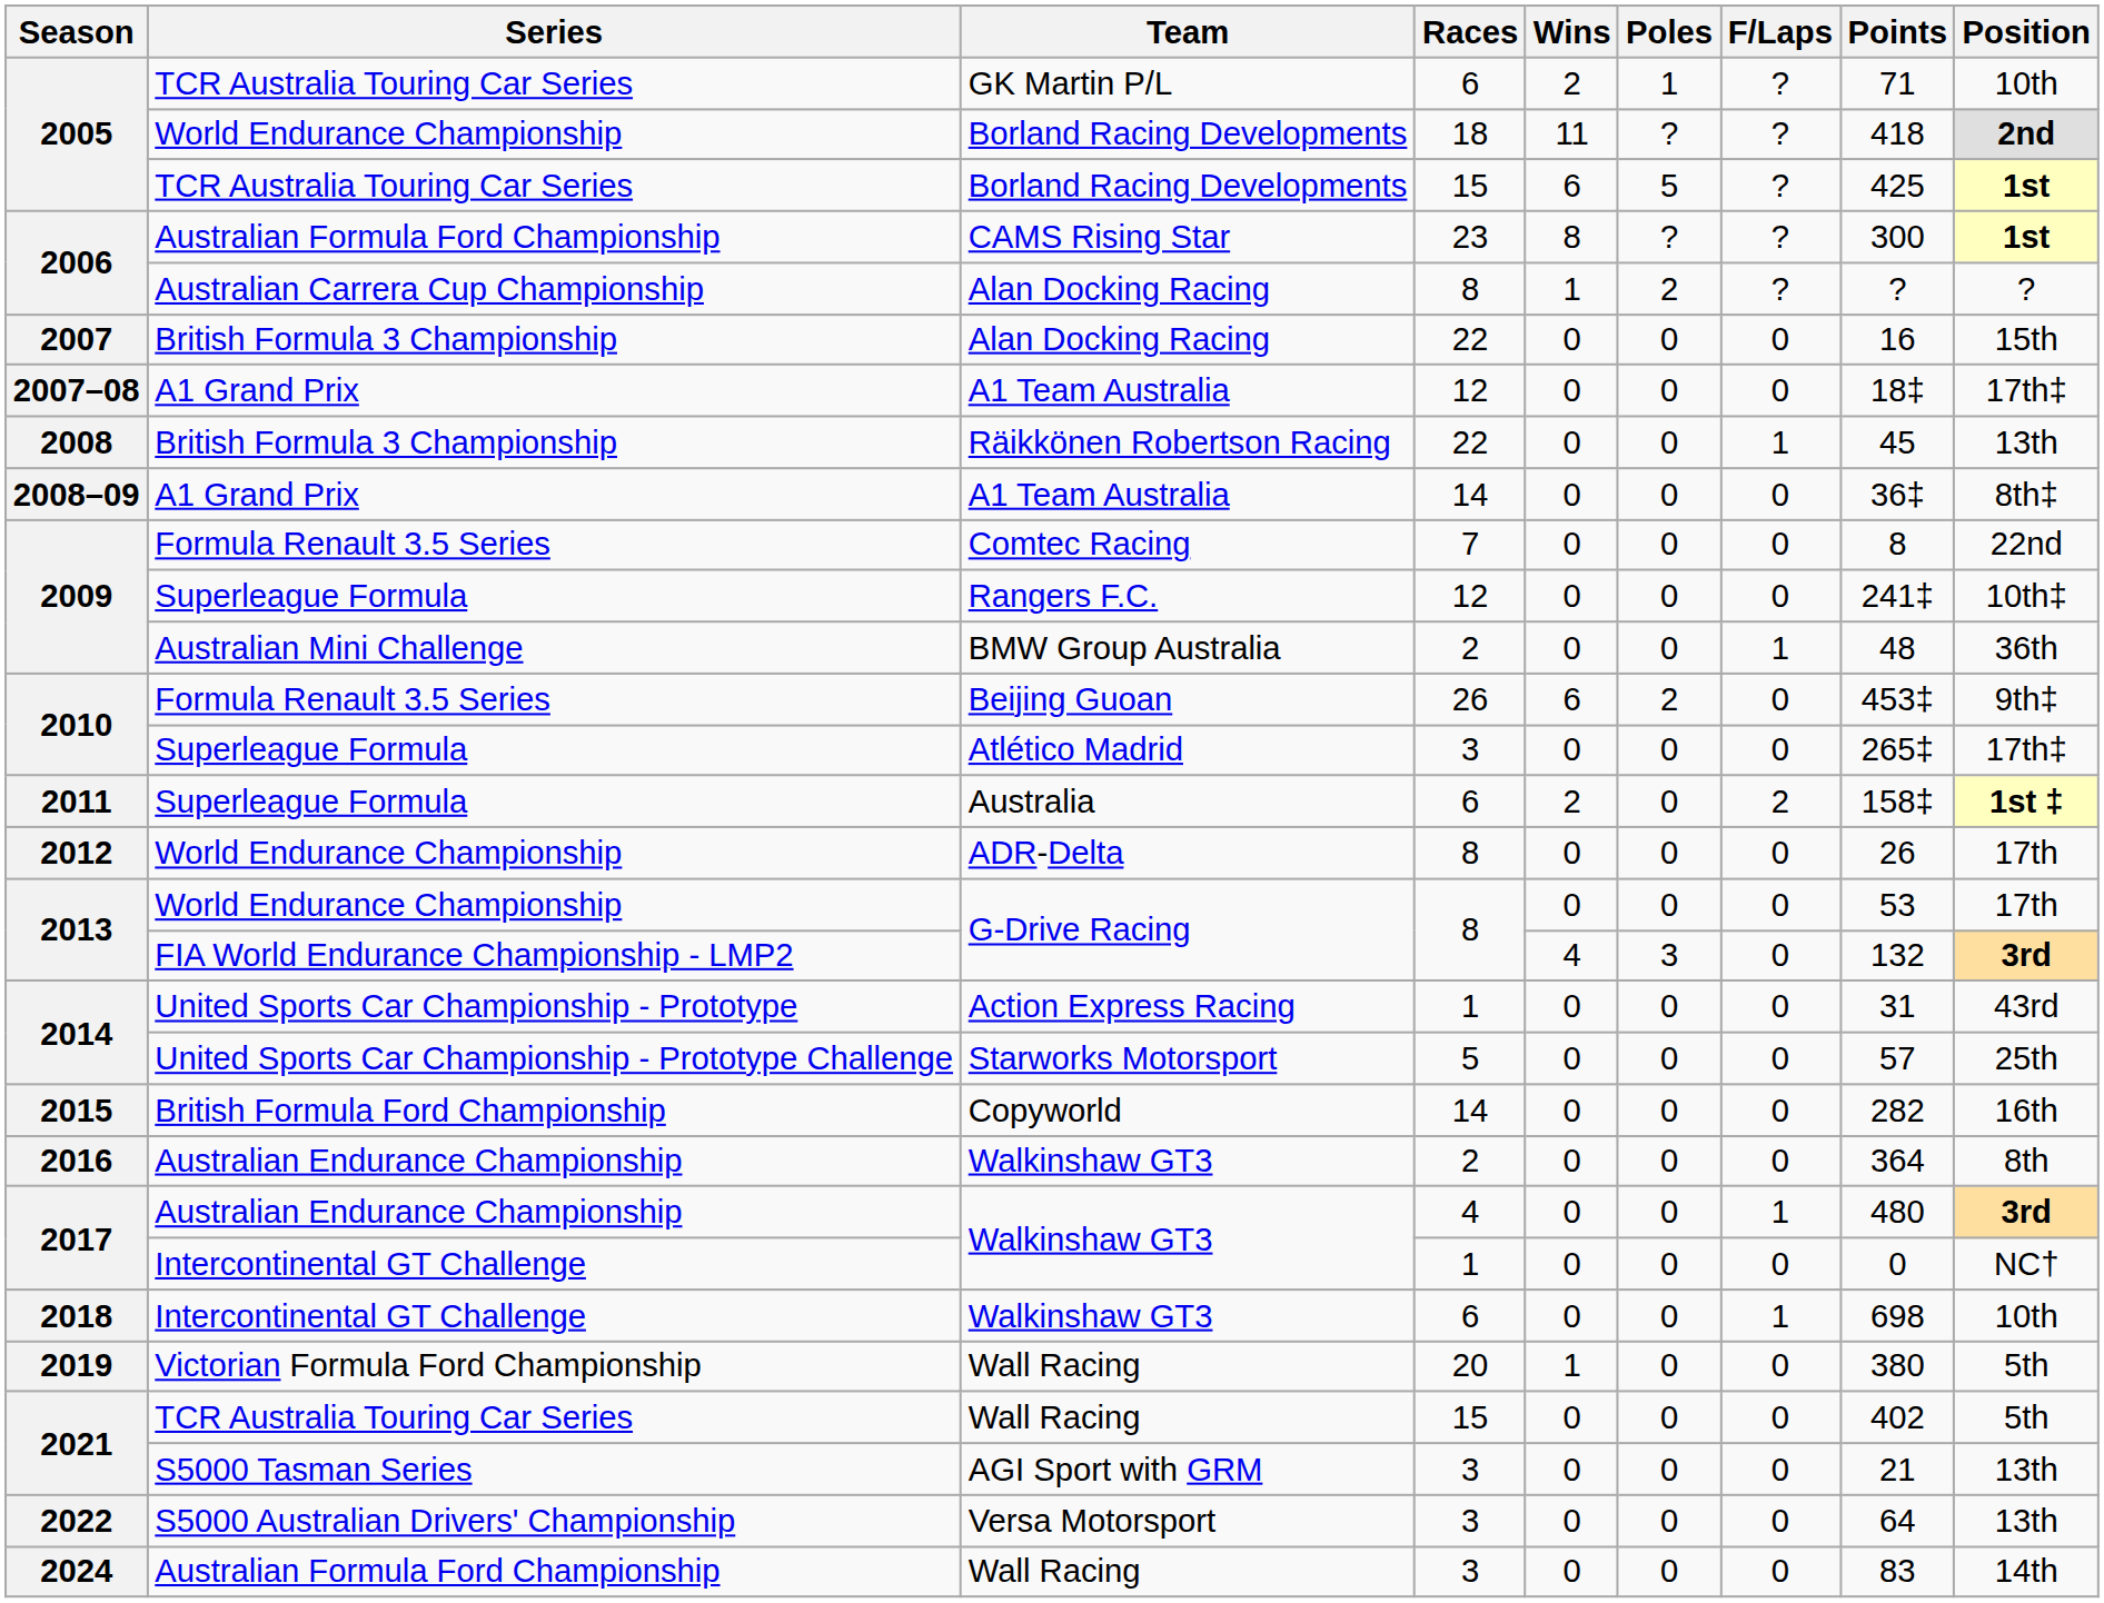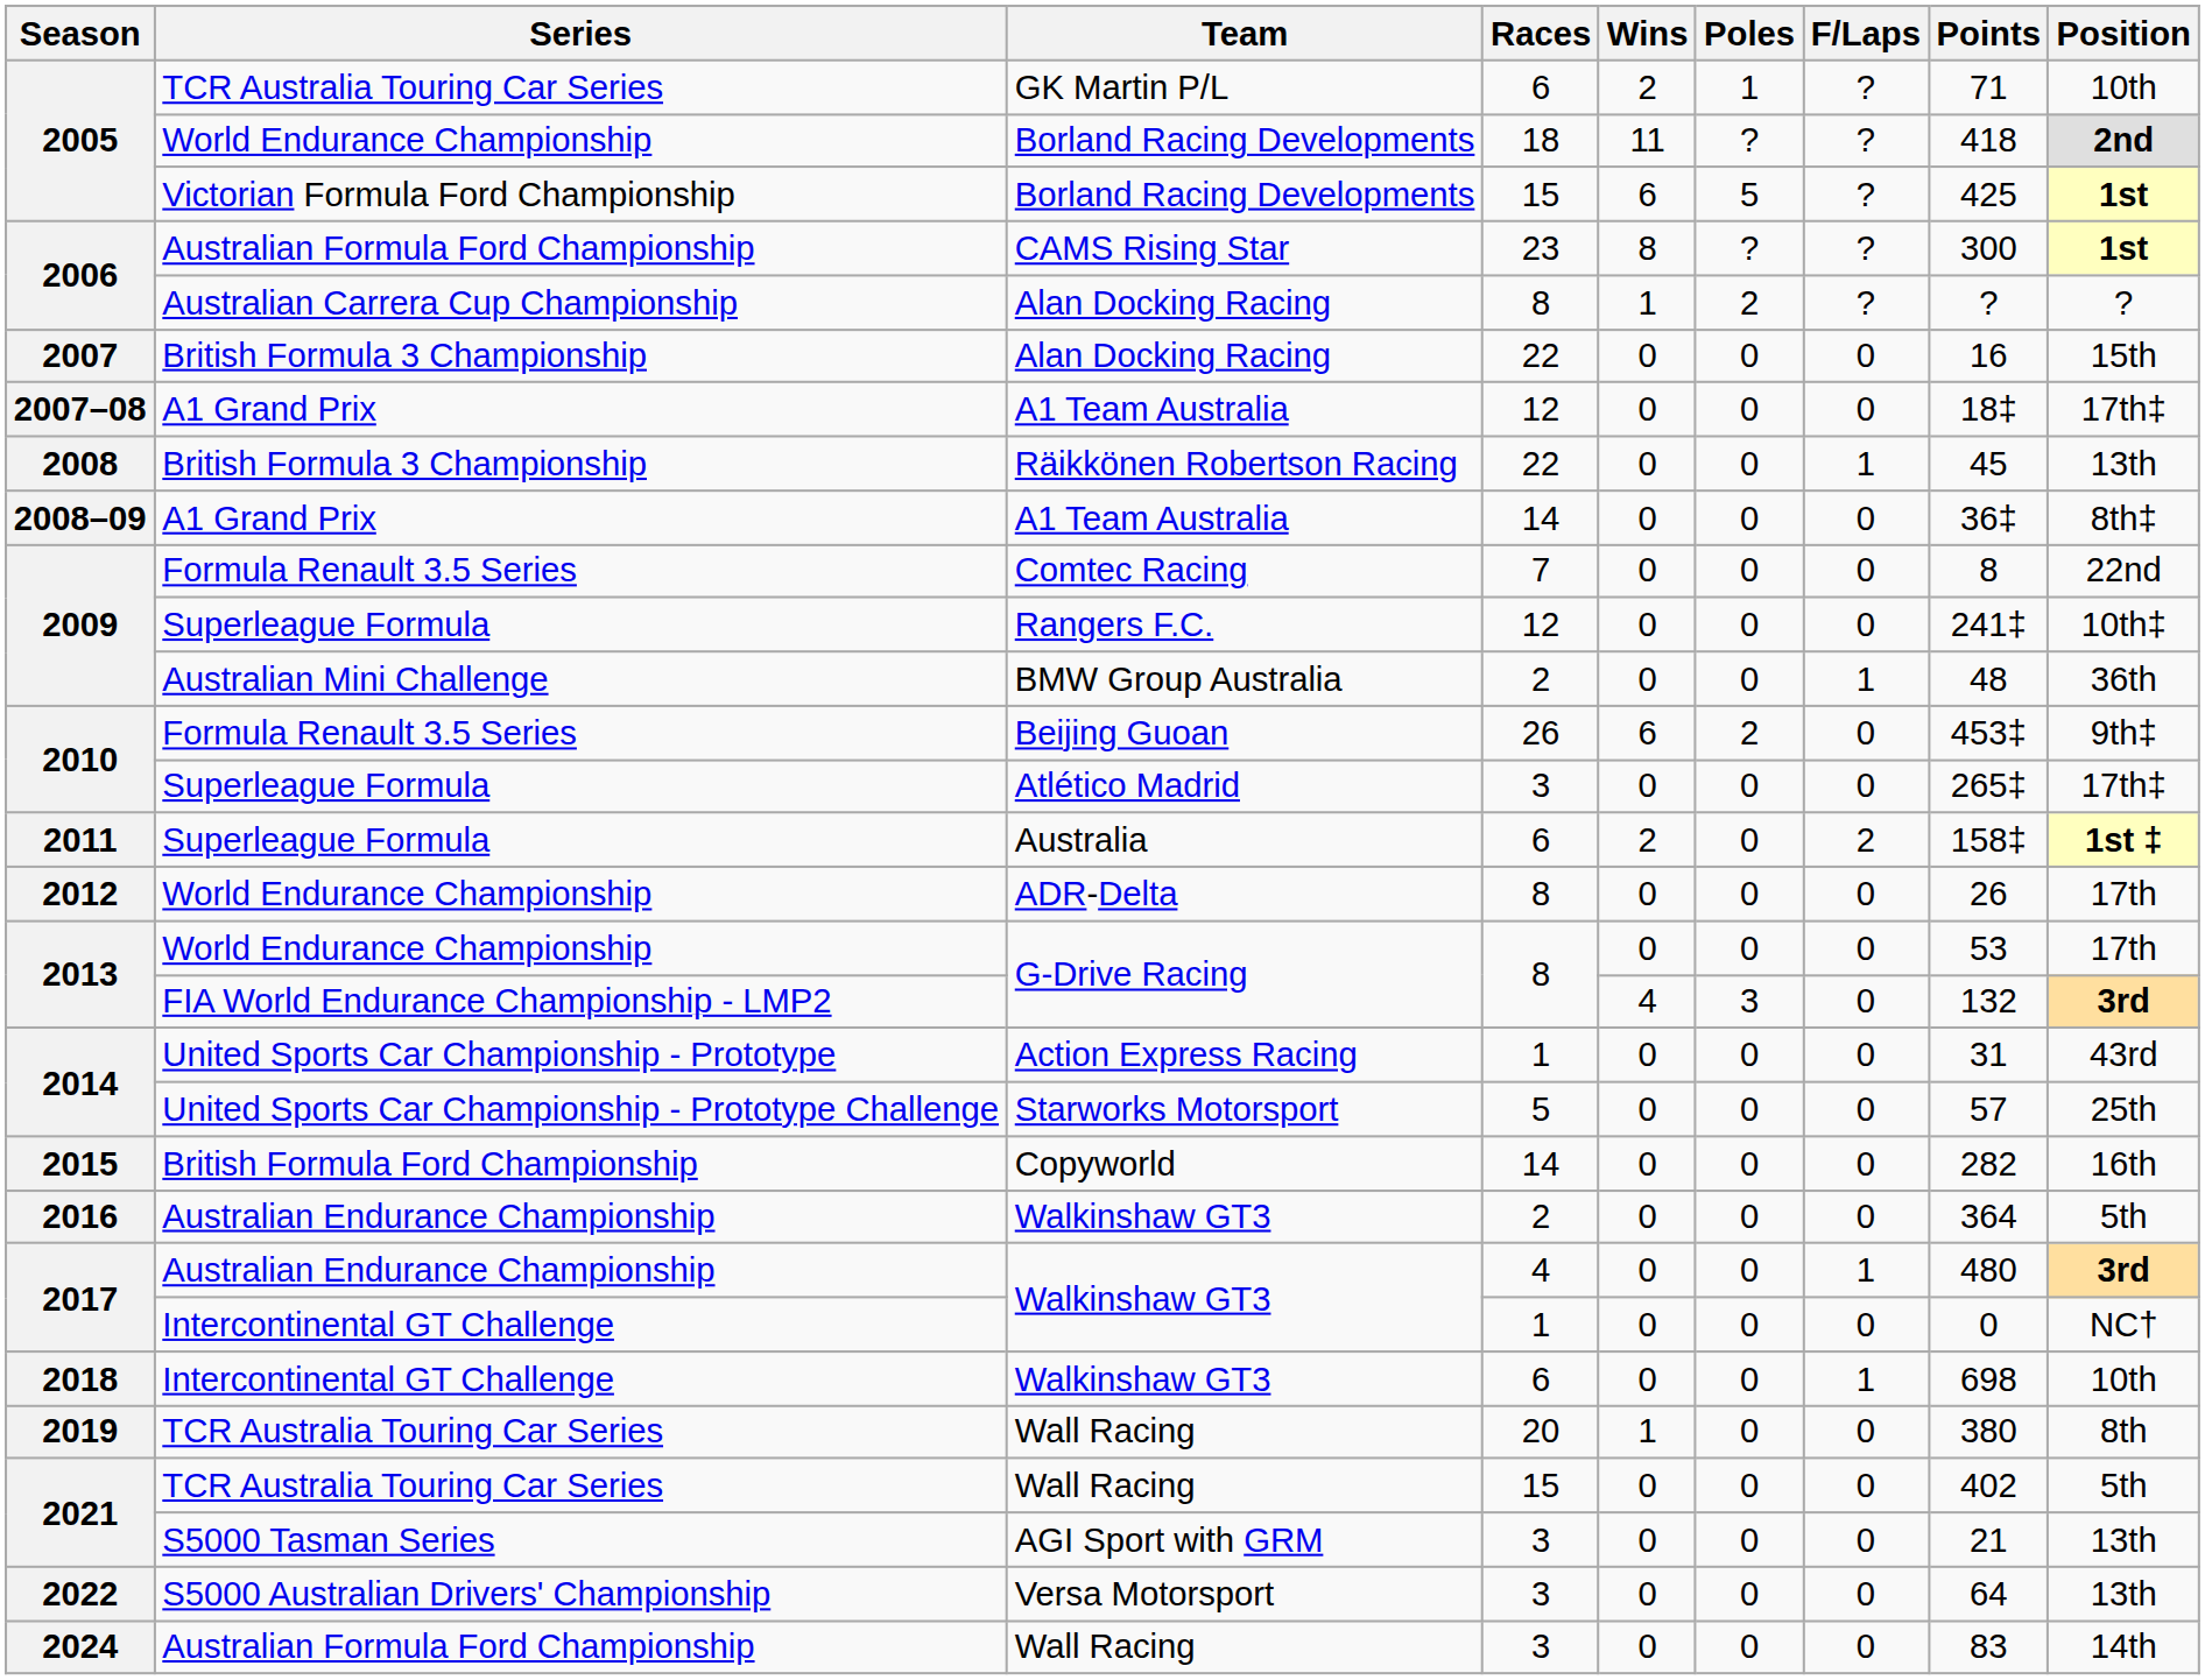Borland Racing Developments / 15 | Series: TCR Australia Touring Car Series -> Victorian Formula Ford Championship
Walkinshaw GT3 / 2 | Position: 8th -> 5th
Wall Racing / 20 | Series: Victorian Formula Ford Championship -> TCR Australia Touring Car Series
Wall Racing / 20 | Position: 5th -> 8th
